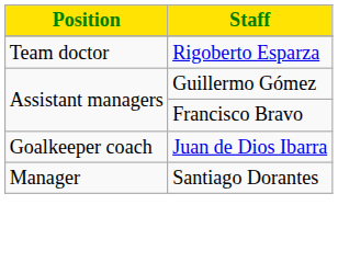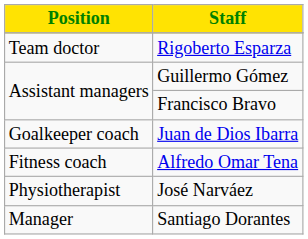+ row: Fitness coach | Alfredo Omar Tena
+ row: Physiotherapist | José Narváez
